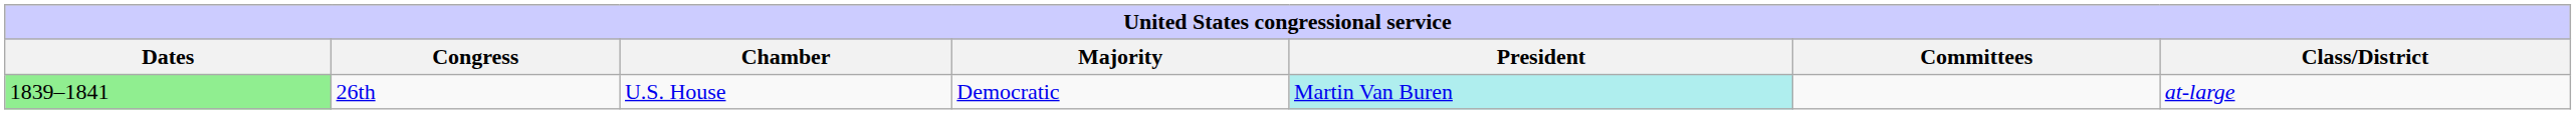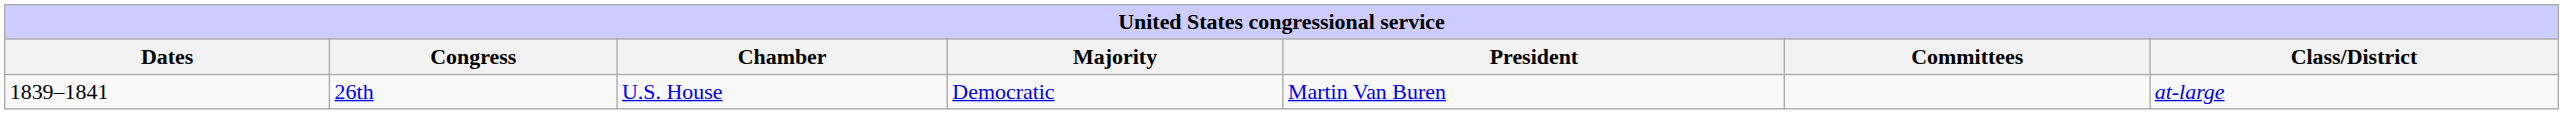26th | Dates: lightgreen background -> no background
26th | President: paleturquoise background -> no background
